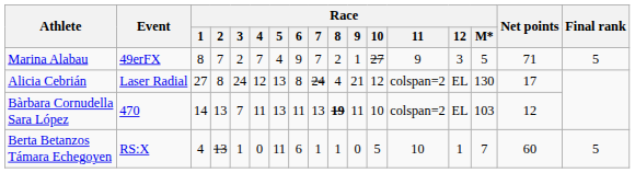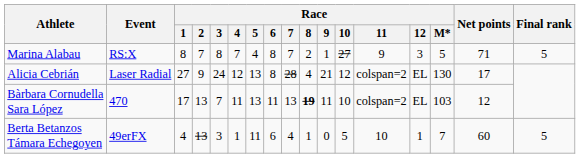Marina Alabau | Event: 49erFX -> RS:X
Marina Alabau | Race / 3: 2 -> 8
Marina Alabau | Race / 6: 9 -> 8
Alicia Cebrián | Race / 2: 8 -> 9
Alicia Cebrián | Race / 7: 24 -> 28
Bàrbara Cornudella Sara López | Race / 1: 14 -> 17
Berta Betanzos Támara Echegoyen | Event: RS:X -> 49erFX
Berta Betanzos Támara Echegoyen | Race / 3: 1 -> 3
Berta Betanzos Támara Echegoyen | Race / 4: 0 -> 1
Berta Betanzos Támara Echegoyen | Race / 7: 1 -> 4
